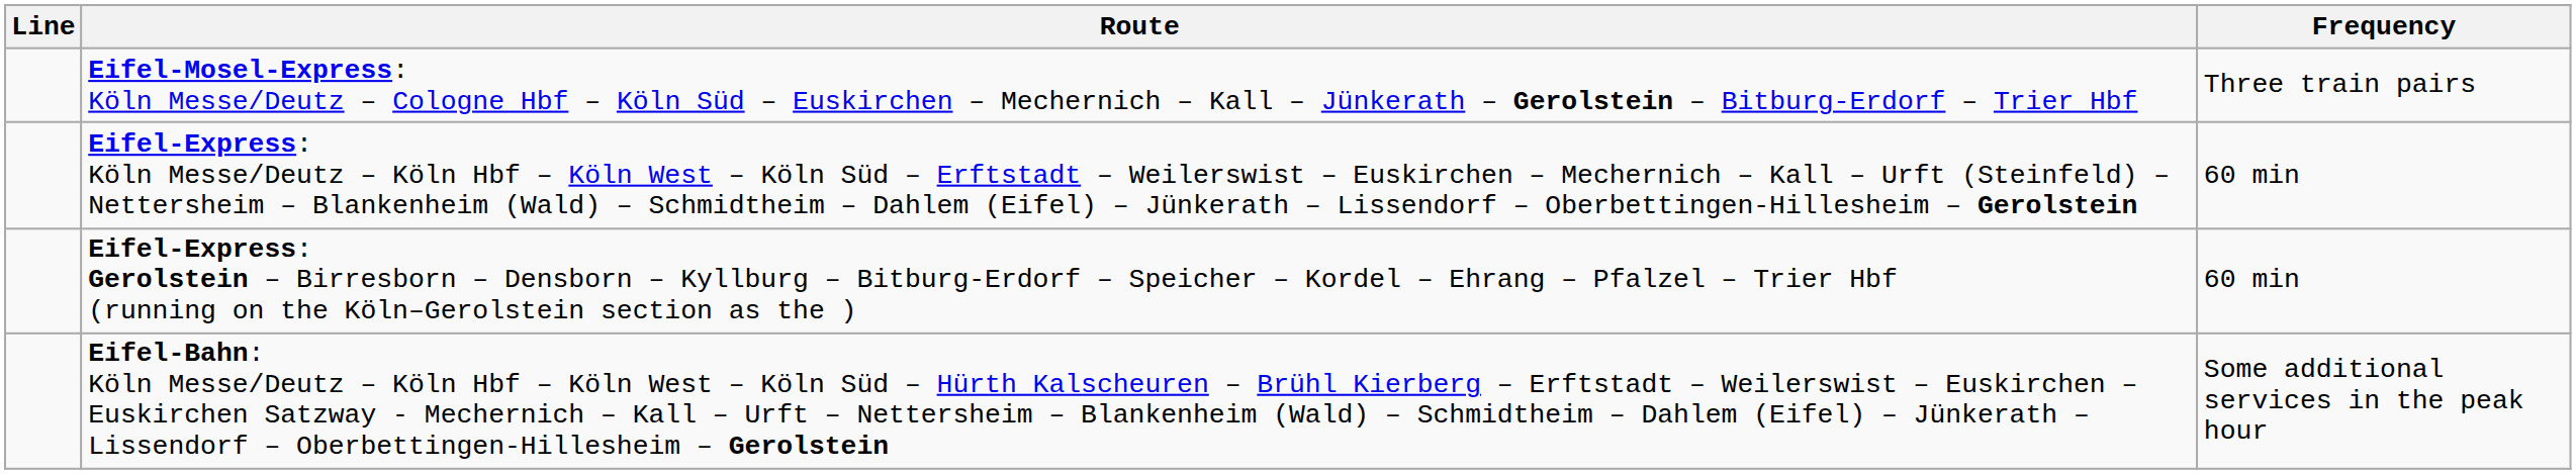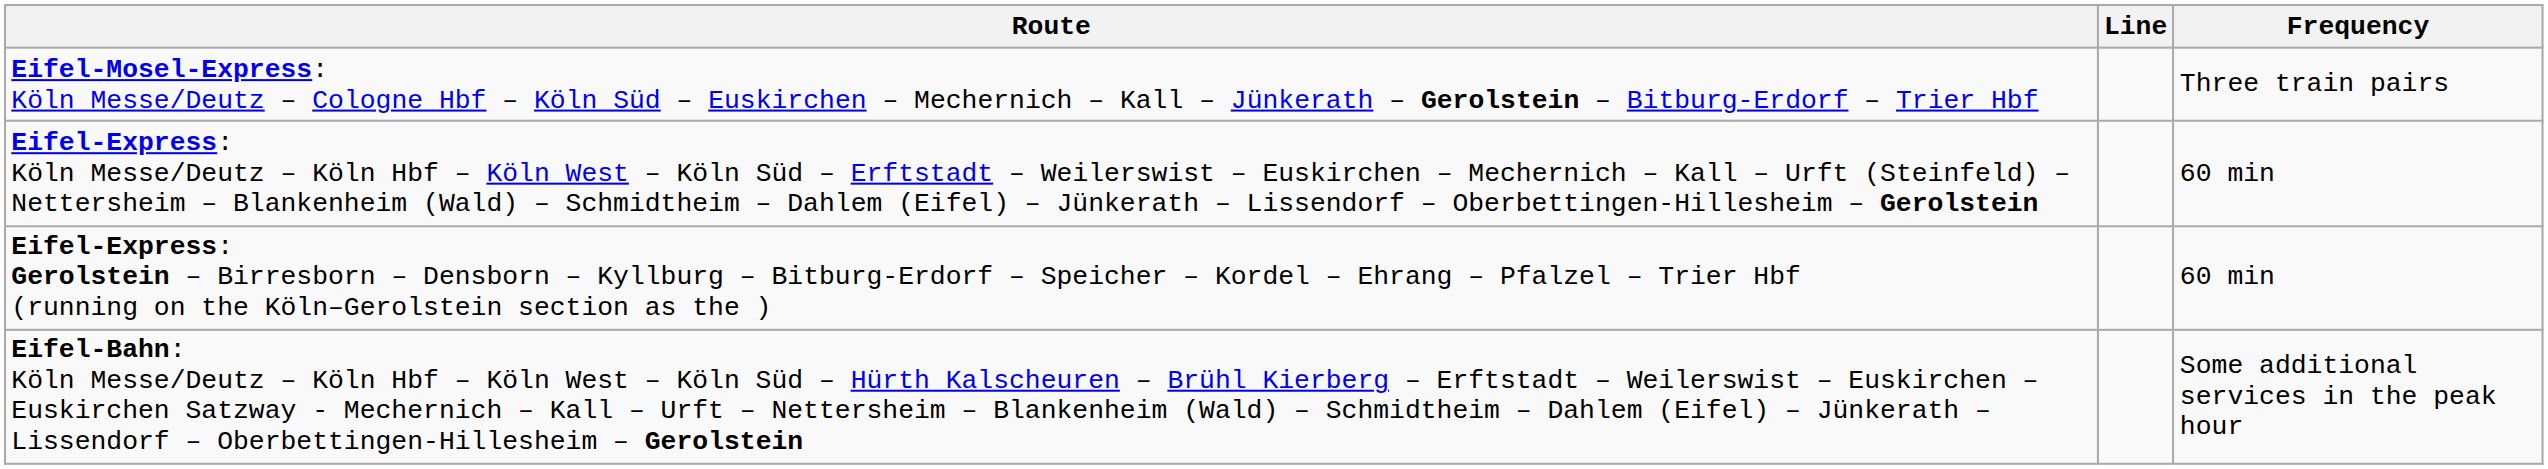columns swapped: Line <-> Route
